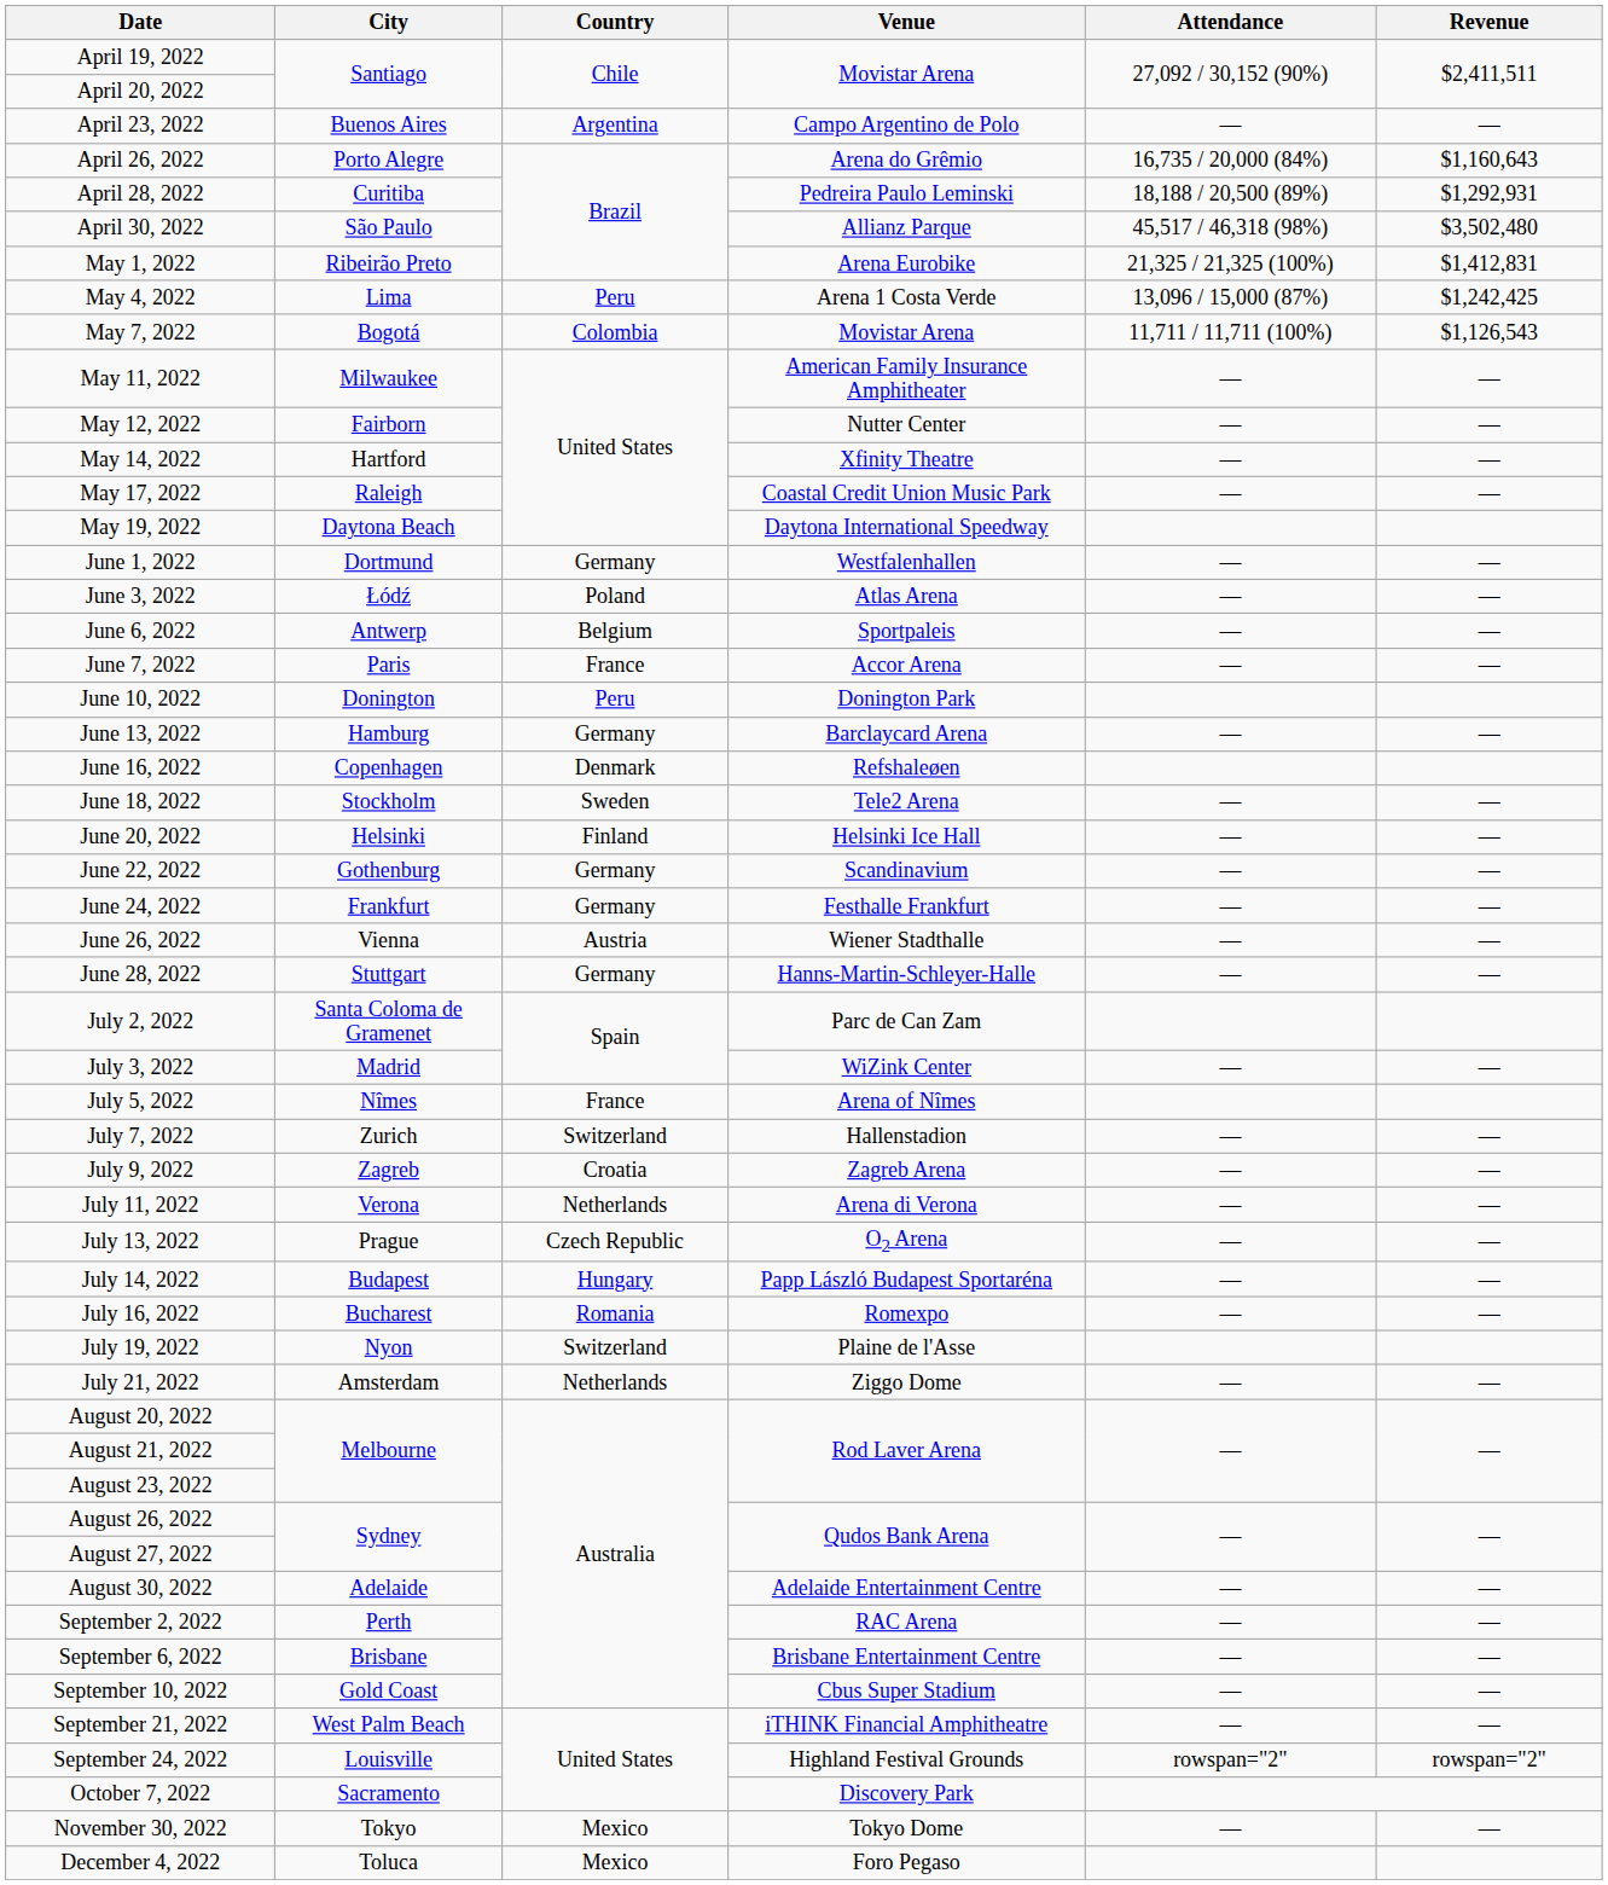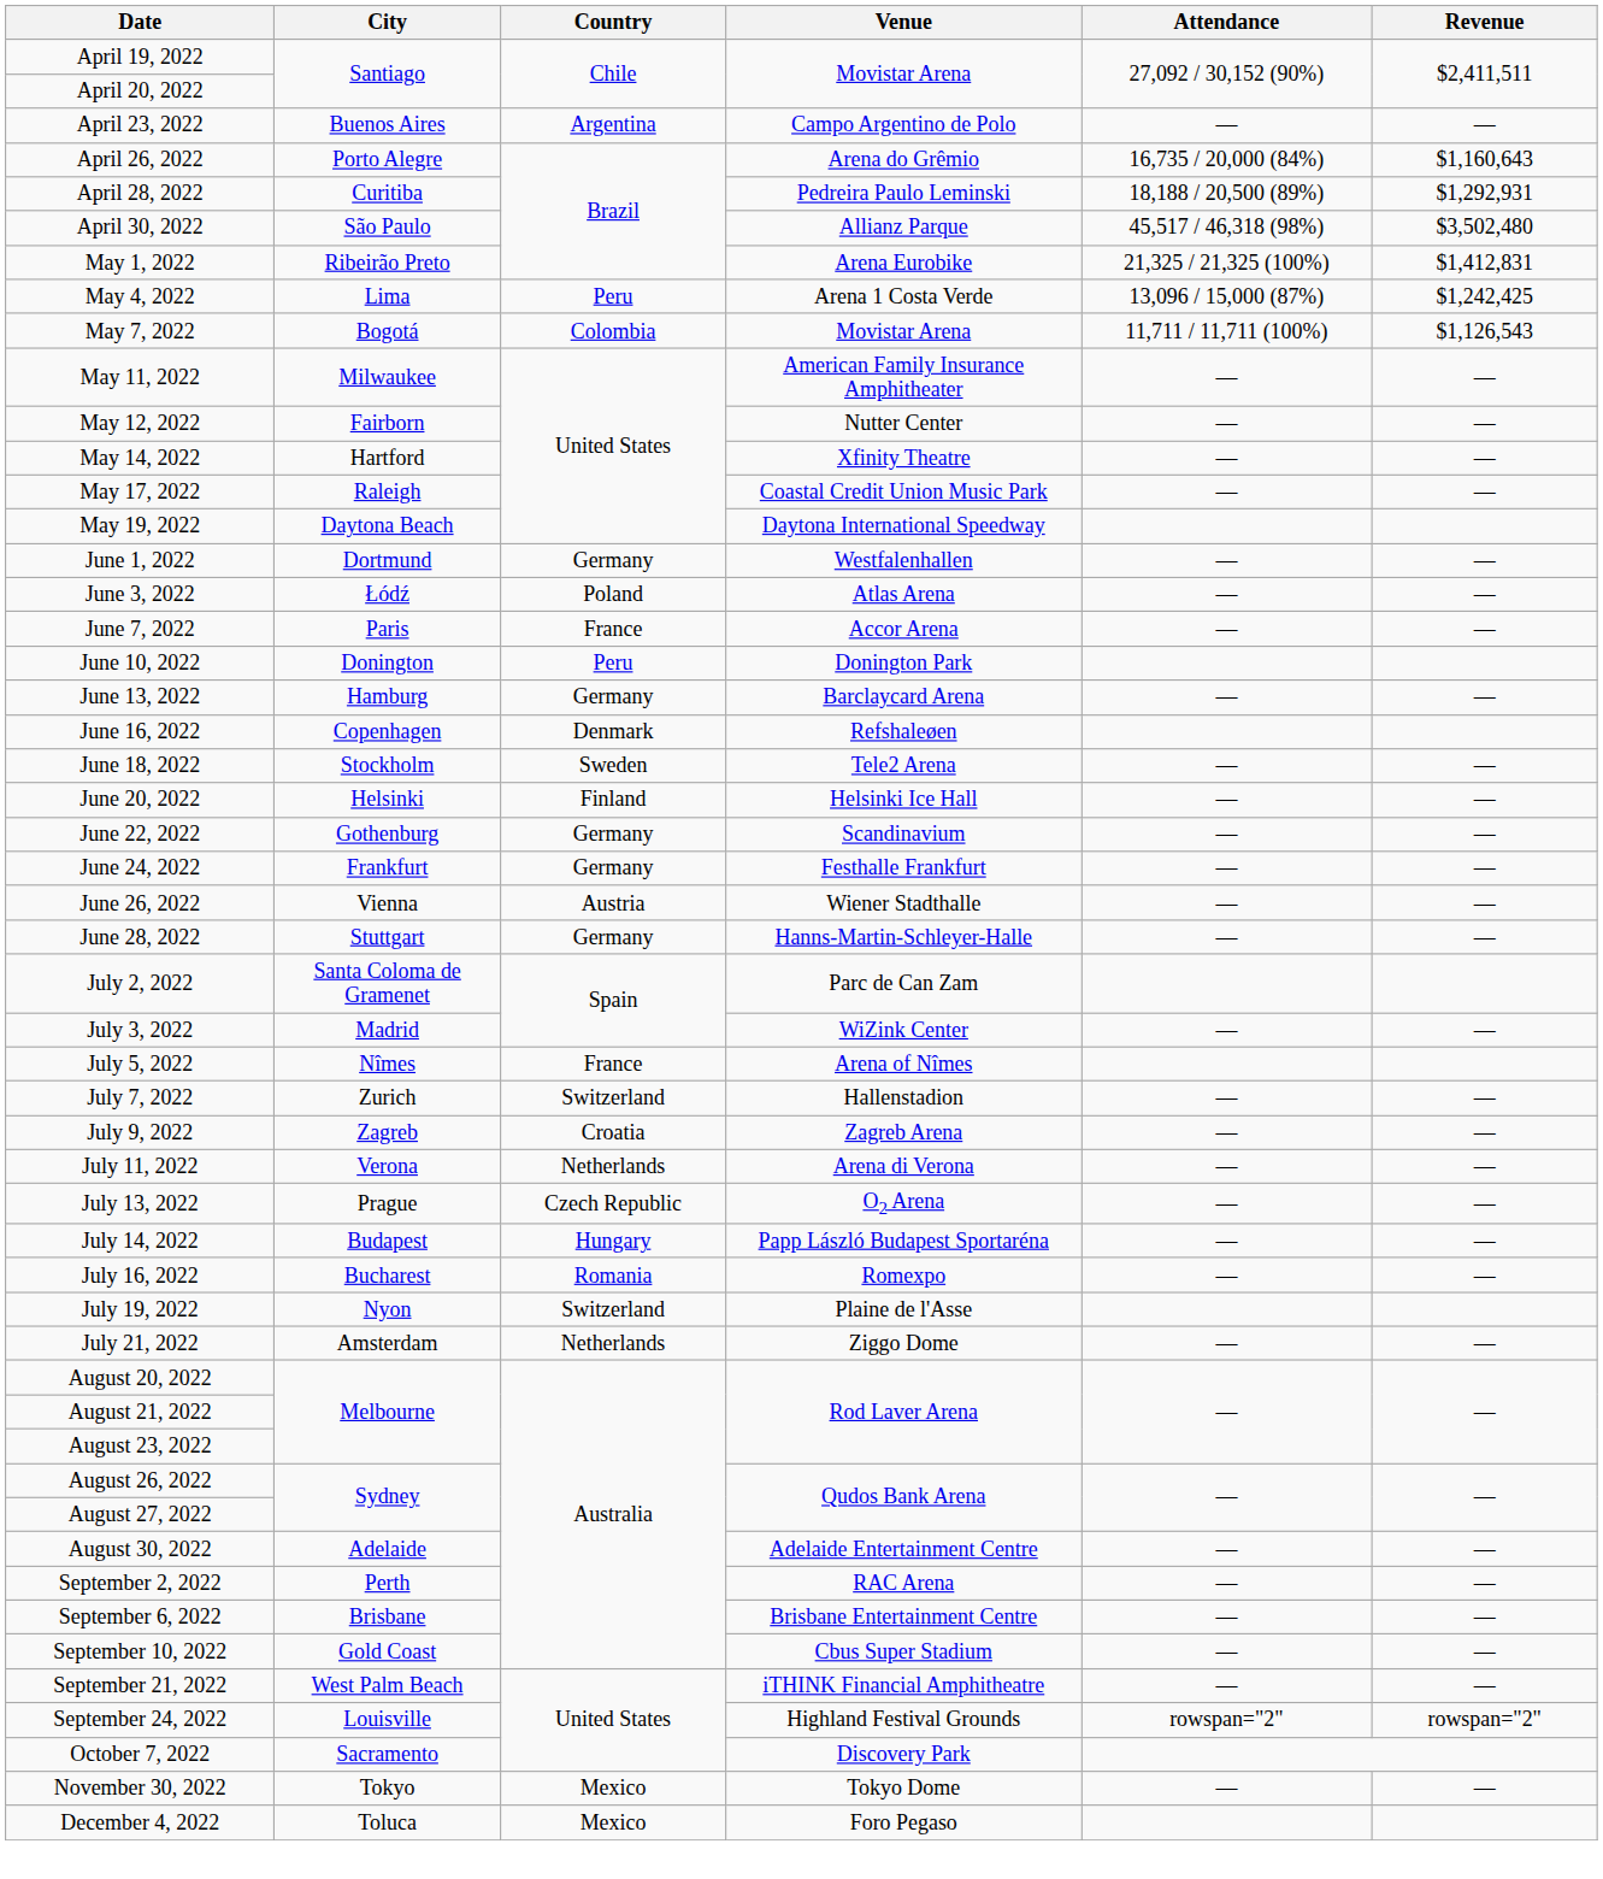- row: June 6, 2022 | Antwerp | Belgium | Sportpaleis | — | —
